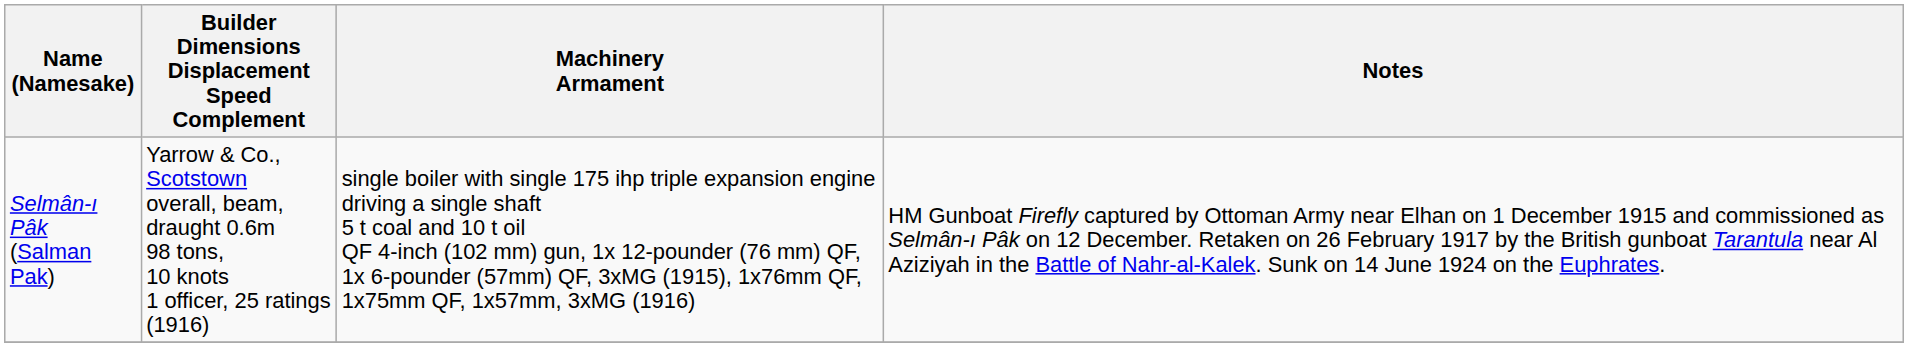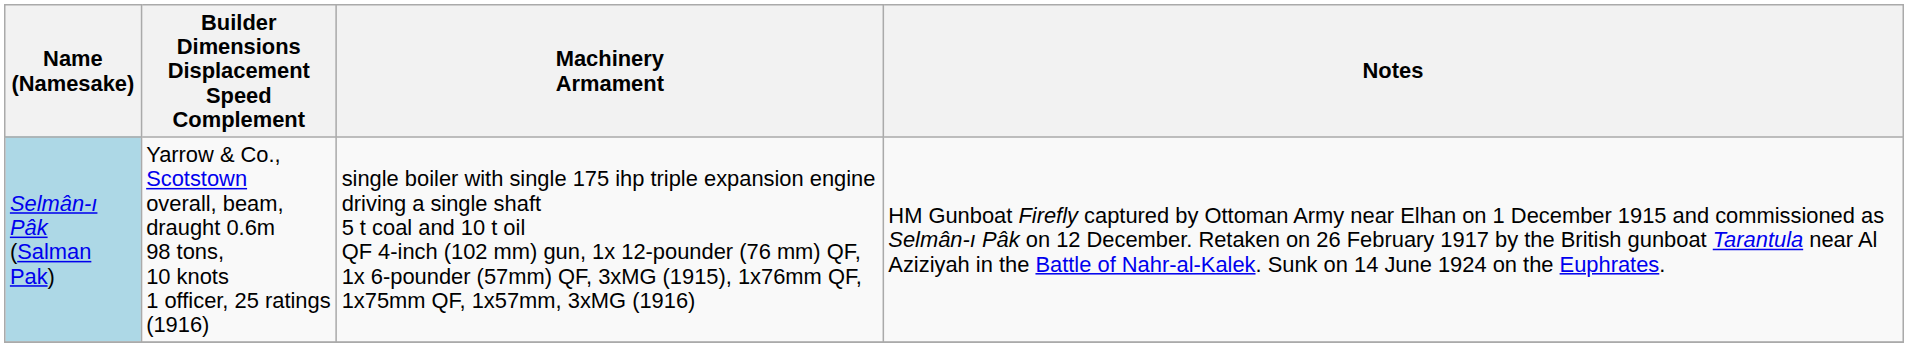row 2 | Name (Namesake): no background -> lightblue background
